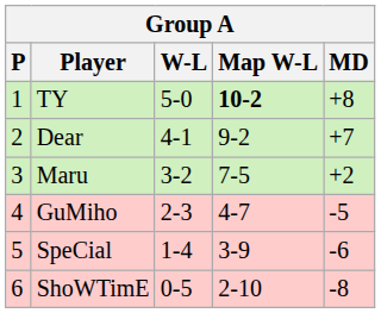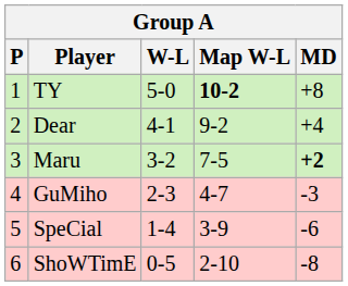Dear | MD: +7 -> +4
Maru | MD: normal -> bold
GuMiho | MD: -5 -> -3
